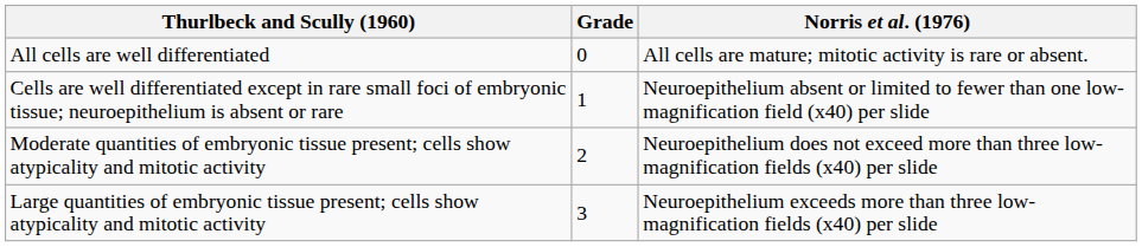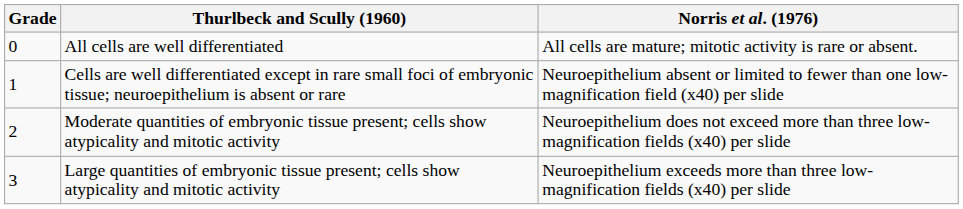columns swapped: Grade <-> Thurlbeck and Scully (1960)
